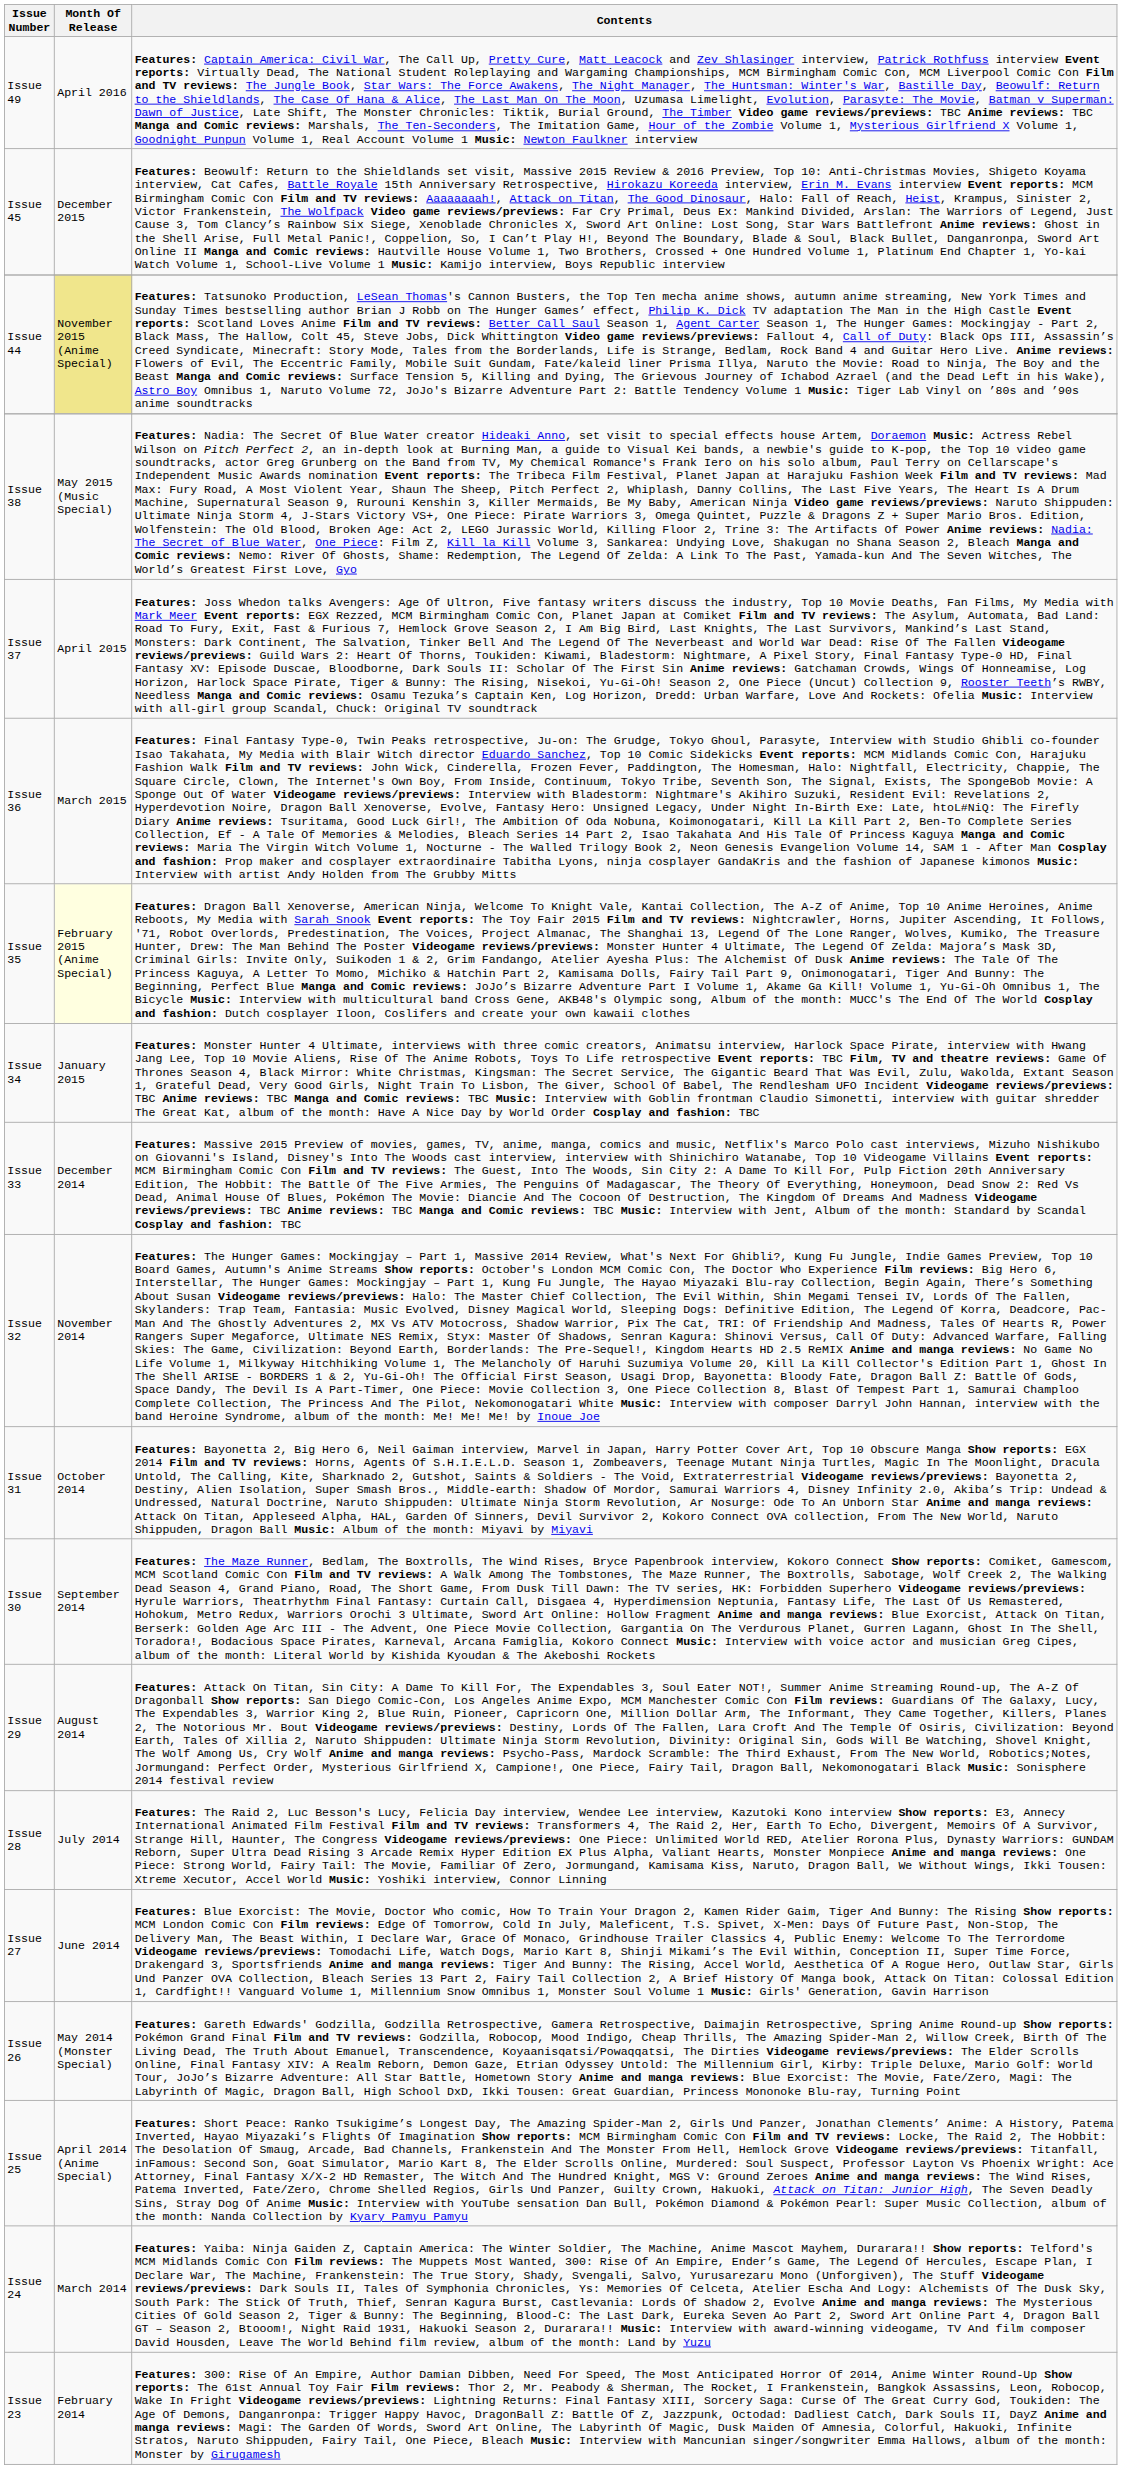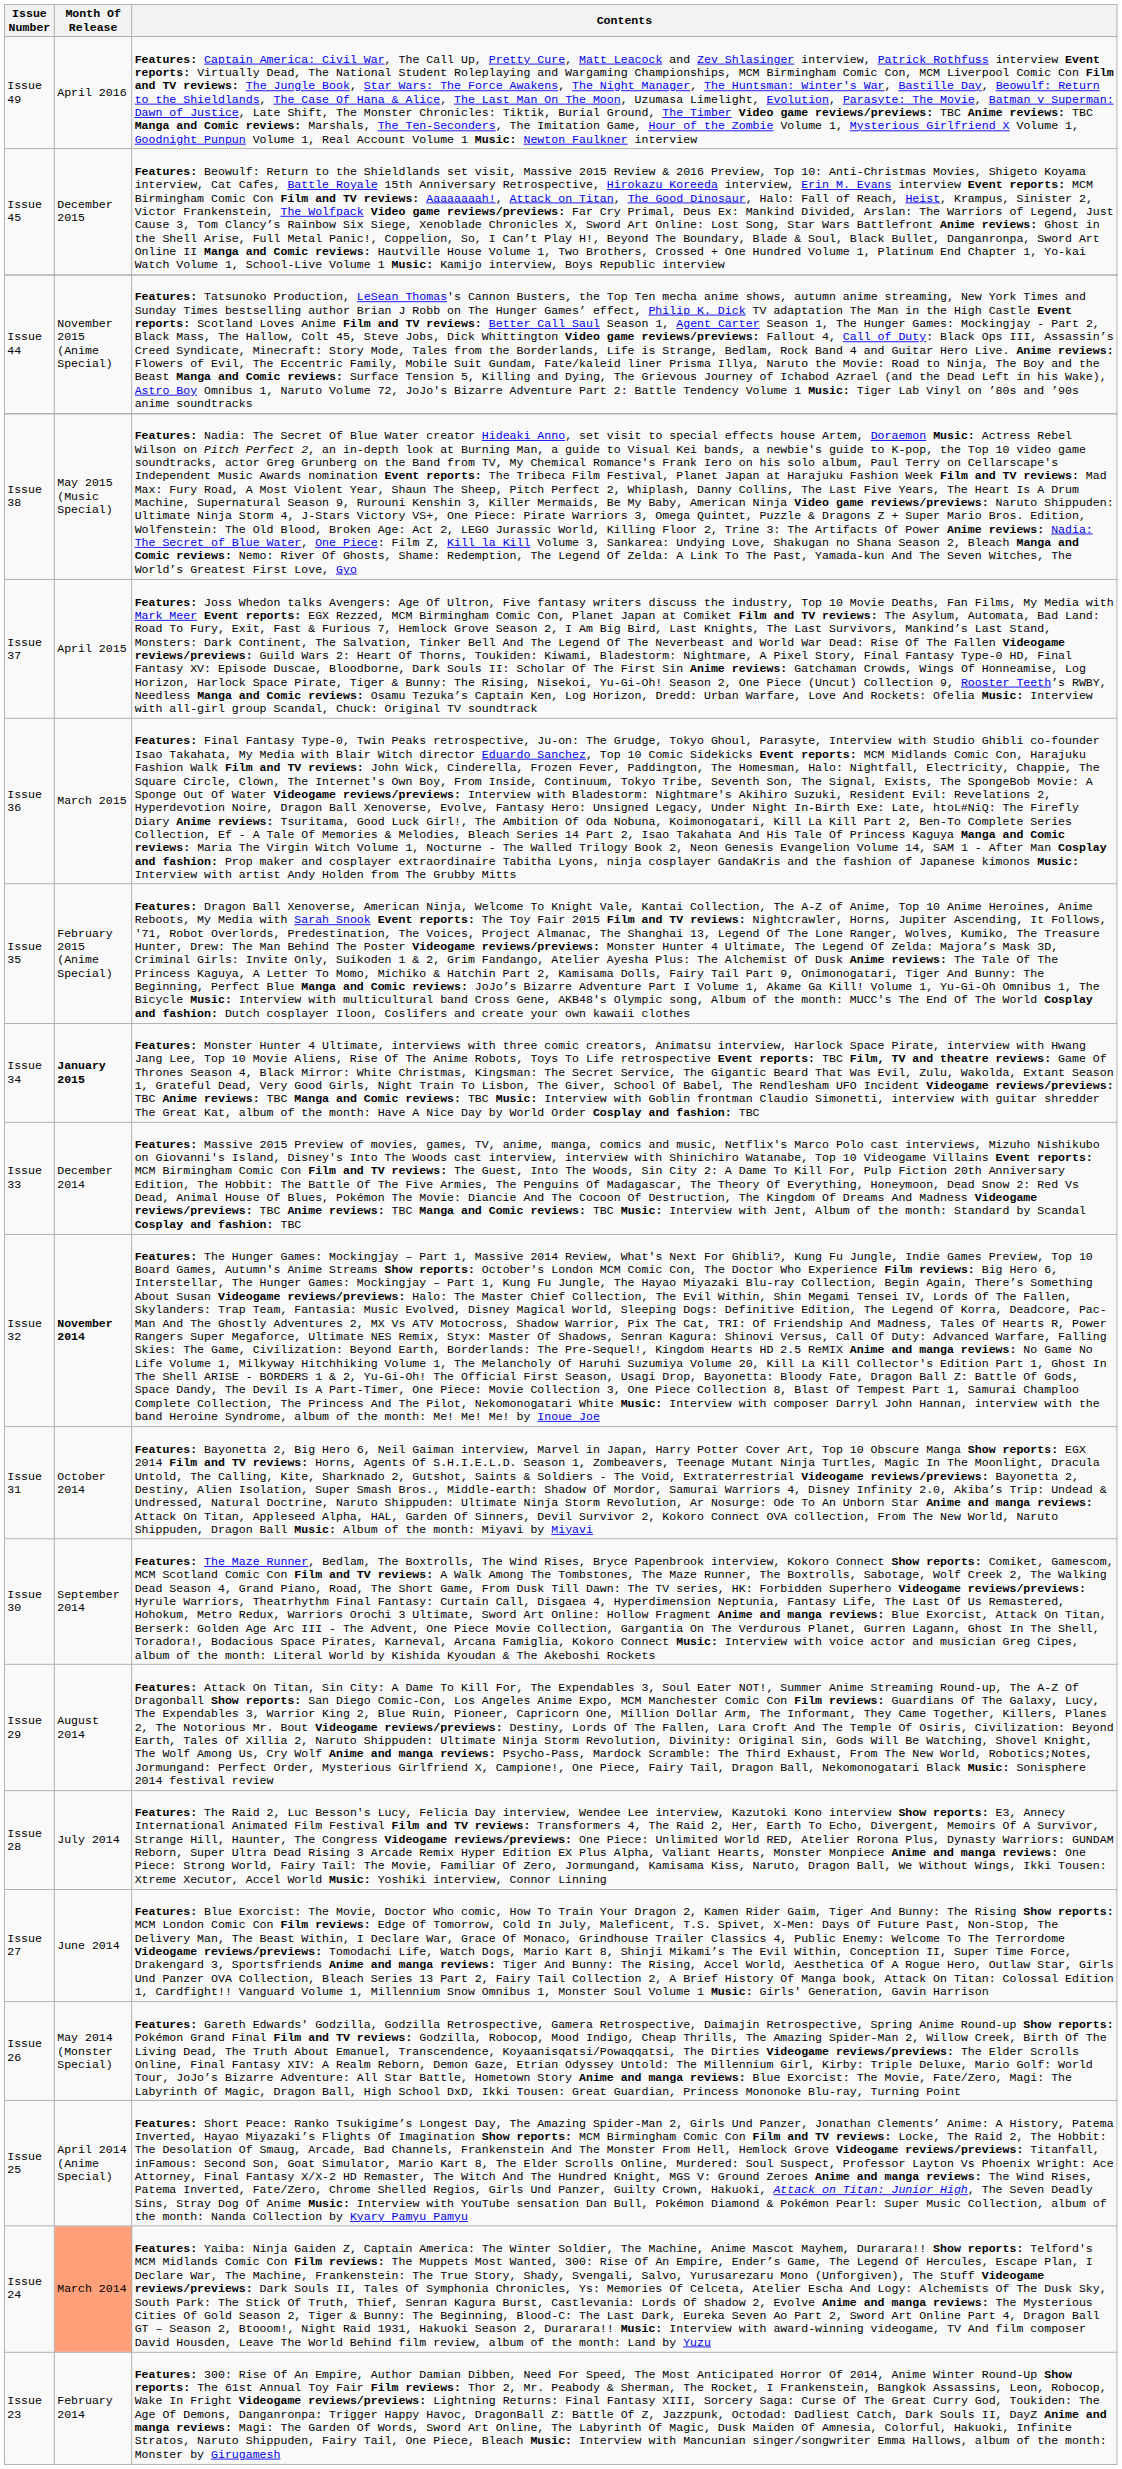Issue 44 | Month Of Release: khaki background -> no background
Issue 35 | Month Of Release: lightyellow background -> no background
Issue 34 | Month Of Release: normal -> bold
Issue 32 | Month Of Release: normal -> bold
Issue 24 | Month Of Release: no background -> lightsalmon background
